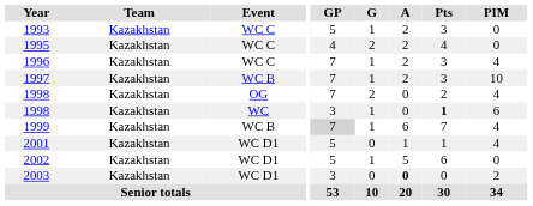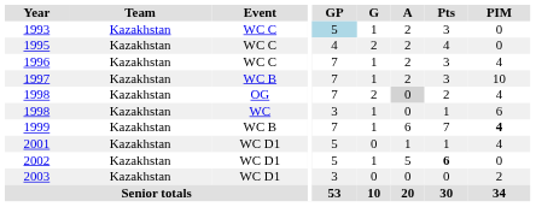1993 | GP: no background -> lightblue background
1998 / OG | A: no background -> lightgrey background
1998 / WC | Pts: bold -> normal
1999 | GP: lightgrey background -> no background
1999 | PIM: normal -> bold
2002 | Pts: normal -> bold
2003 | A: bold -> normal
